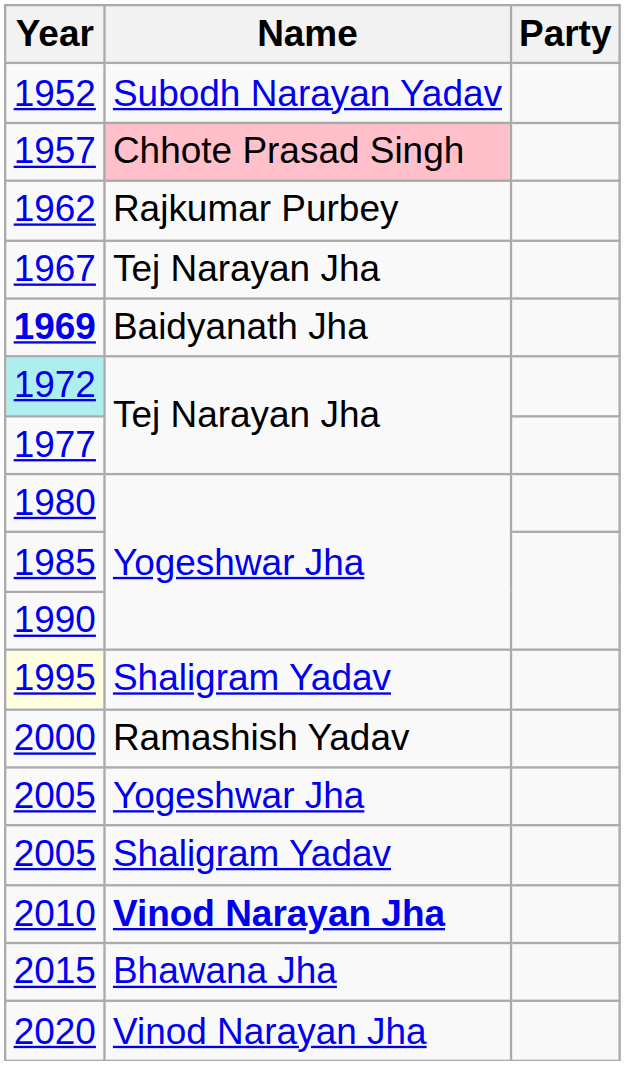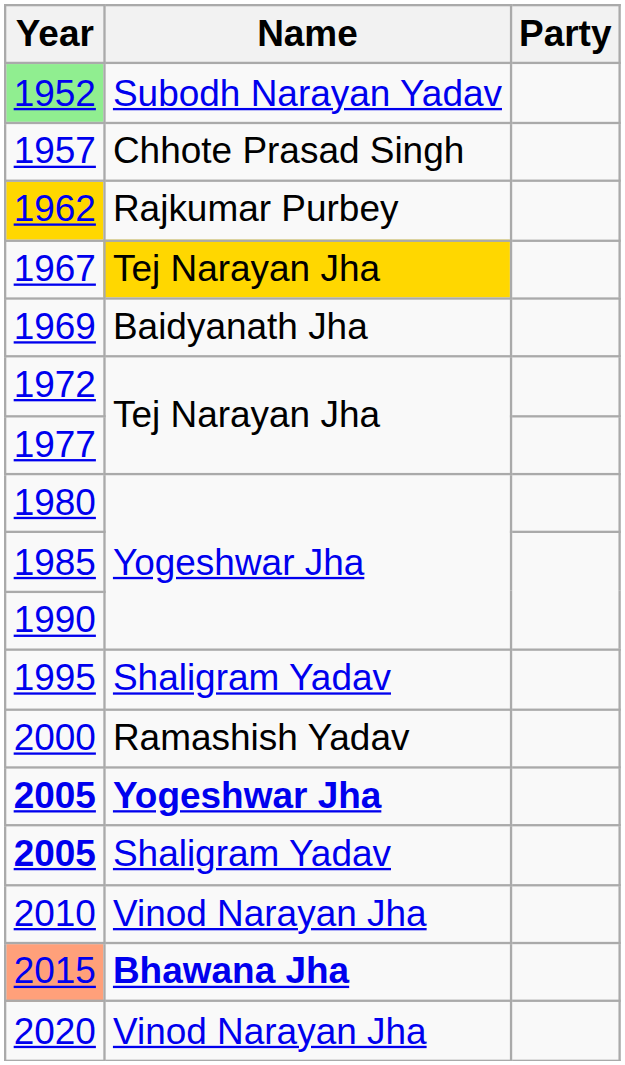1952 | Year: no background -> lightgreen background
1957 | Name: pink background -> no background
1962 | Year: no background -> gold background
1967 | Name: no background -> gold background
1969 | Year: bold -> normal
1972 | Year: paleturquoise background -> no background
1995 | Year: lightyellow background -> no background
2005 / Yogeshwar Jha | Year: normal -> bold
2005 / Yogeshwar Jha | Name: normal -> bold
2005 / Shaligram Yadav | Year: normal -> bold
2010 | Name: bold -> normal
2015 | Year: no background -> lightsalmon background
2015 | Name: normal -> bold
